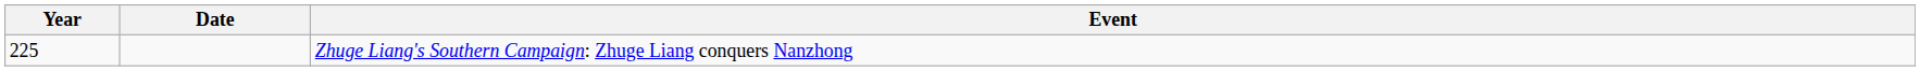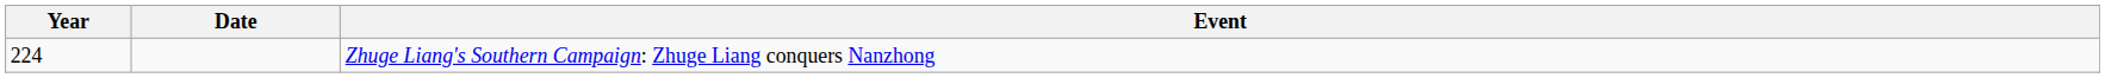row 2 | Year: 225 -> 224
